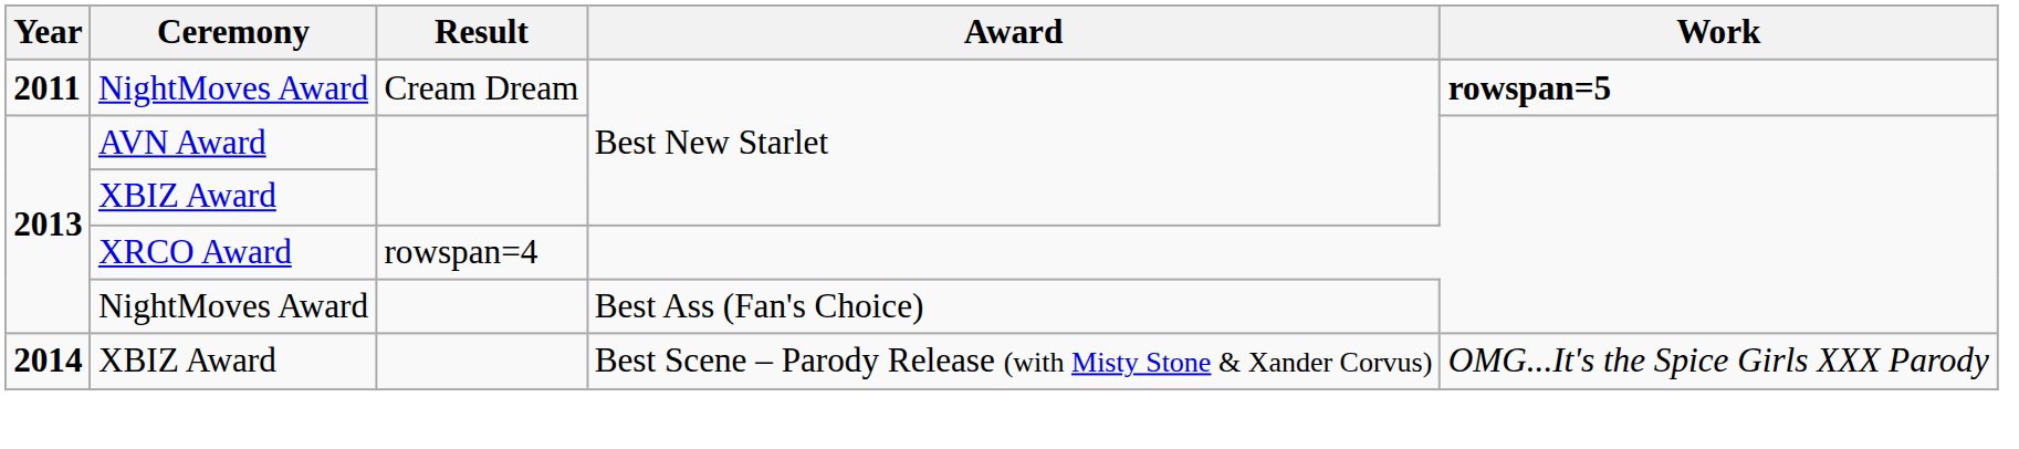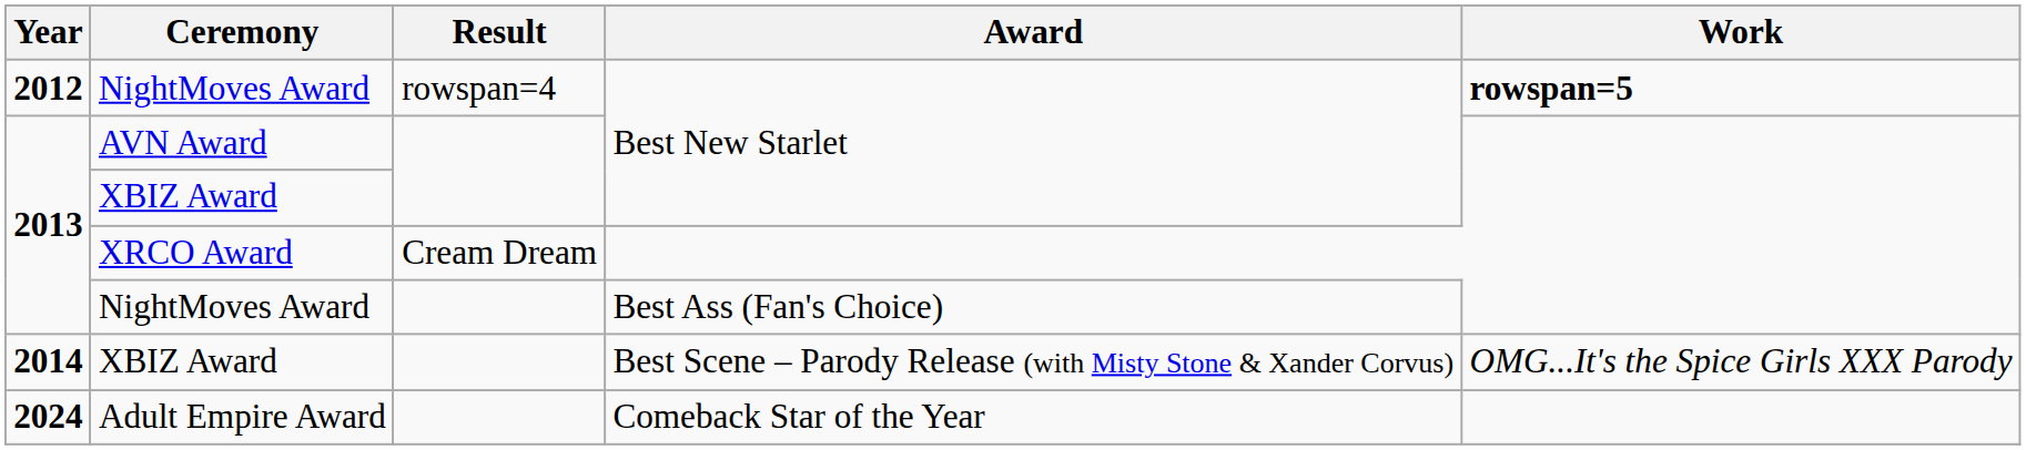NightMoves Award / Best New Starlet | Year: 2011 -> 2012
NightMoves Award / Best New Starlet | Result: Cream Dream -> rowspan=4
XRCO Award | Result: rowspan=4 -> Cream Dream
+ row: 2024 | Adult Empire Award | Comeback Star of the Year
